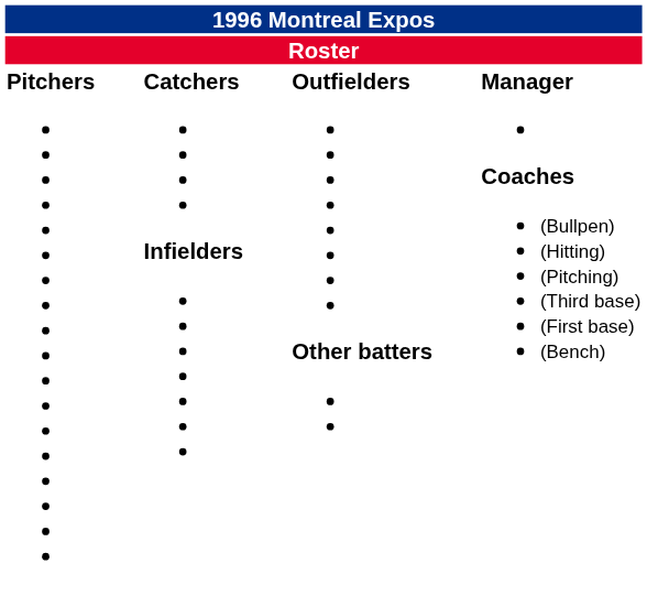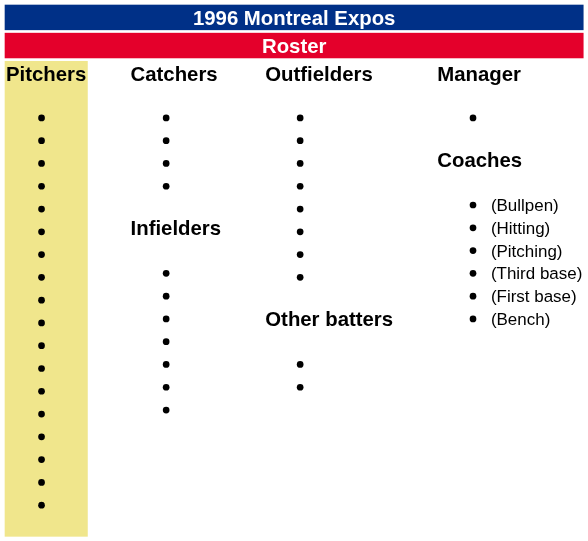Pitchers | column 1: no background -> khaki background
